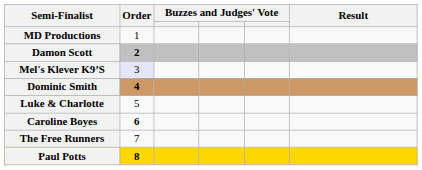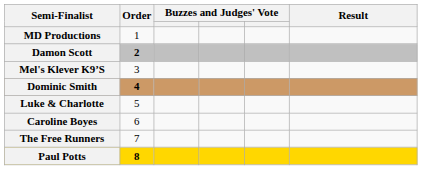Mel's Klever K9’S | Order: lavender background -> no background
Caroline Boyes | Order: bold -> normal
